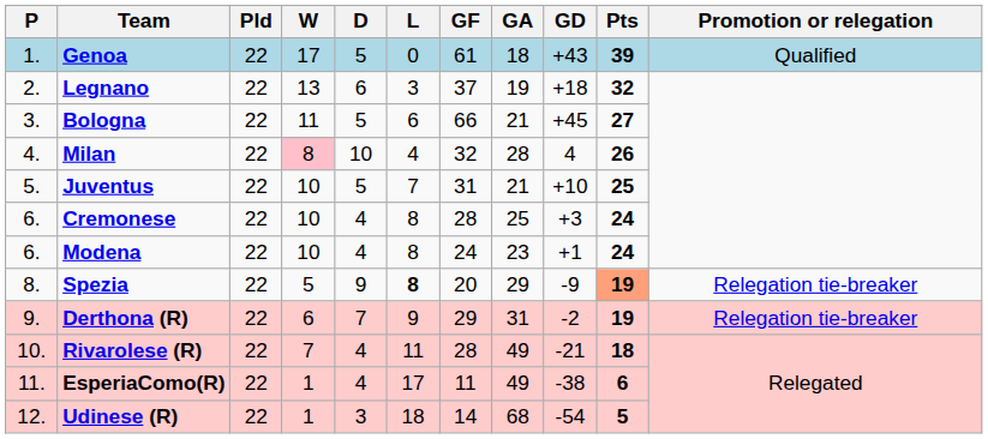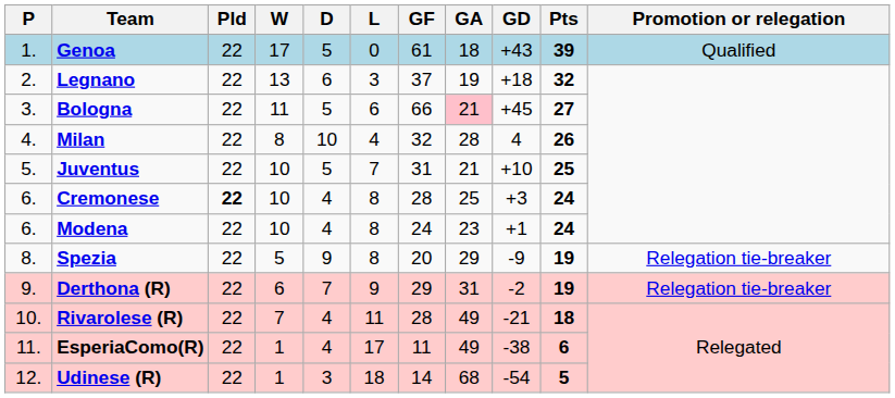Bologna | GA: no background -> pink background
Milan | W: pink background -> no background
Cremonese | Pld: normal -> bold
Spezia | L: bold -> normal
Spezia | Pts: lightsalmon background -> no background
